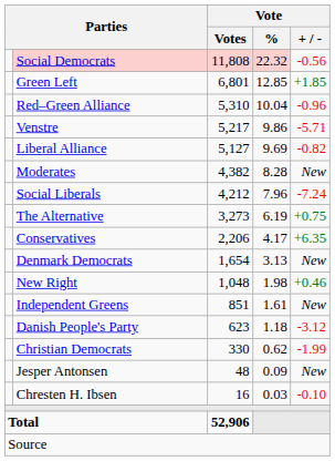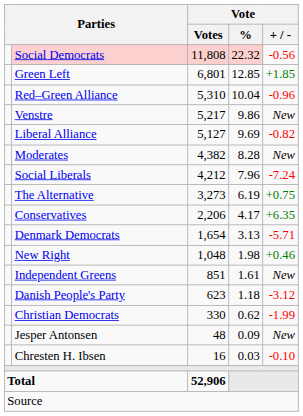Venstre | Vote / + / -: -5.71 -> New
Denmark Democrats | Vote / + / -: New -> -5.71
